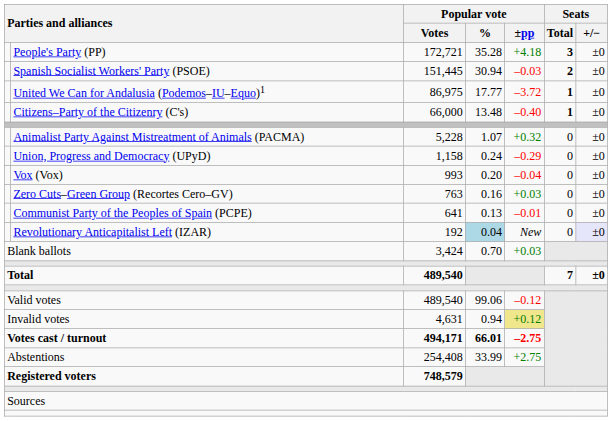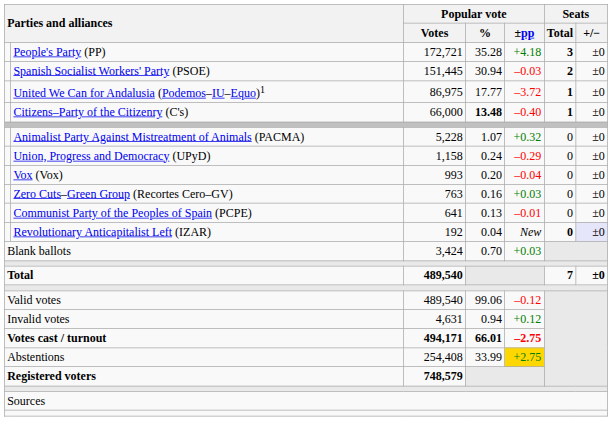Citizens–Party of the Citizenry (C's) | Popular vote / %: normal -> bold
Revolutionary Anticapitalist Left (IZAR) | Popular vote / %: lightblue background -> no background
Revolutionary Anticapitalist Left (IZAR) | Seats / Total: normal -> bold
Invalid votes | Popular vote / ±pp: khaki background -> no background
Abstentions | Popular vote / ±pp: no background -> gold background
